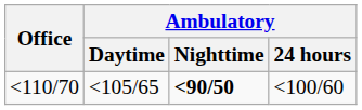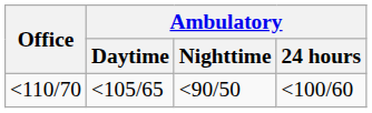<110/70 | Ambulatory / Nighttime: bold -> normal
